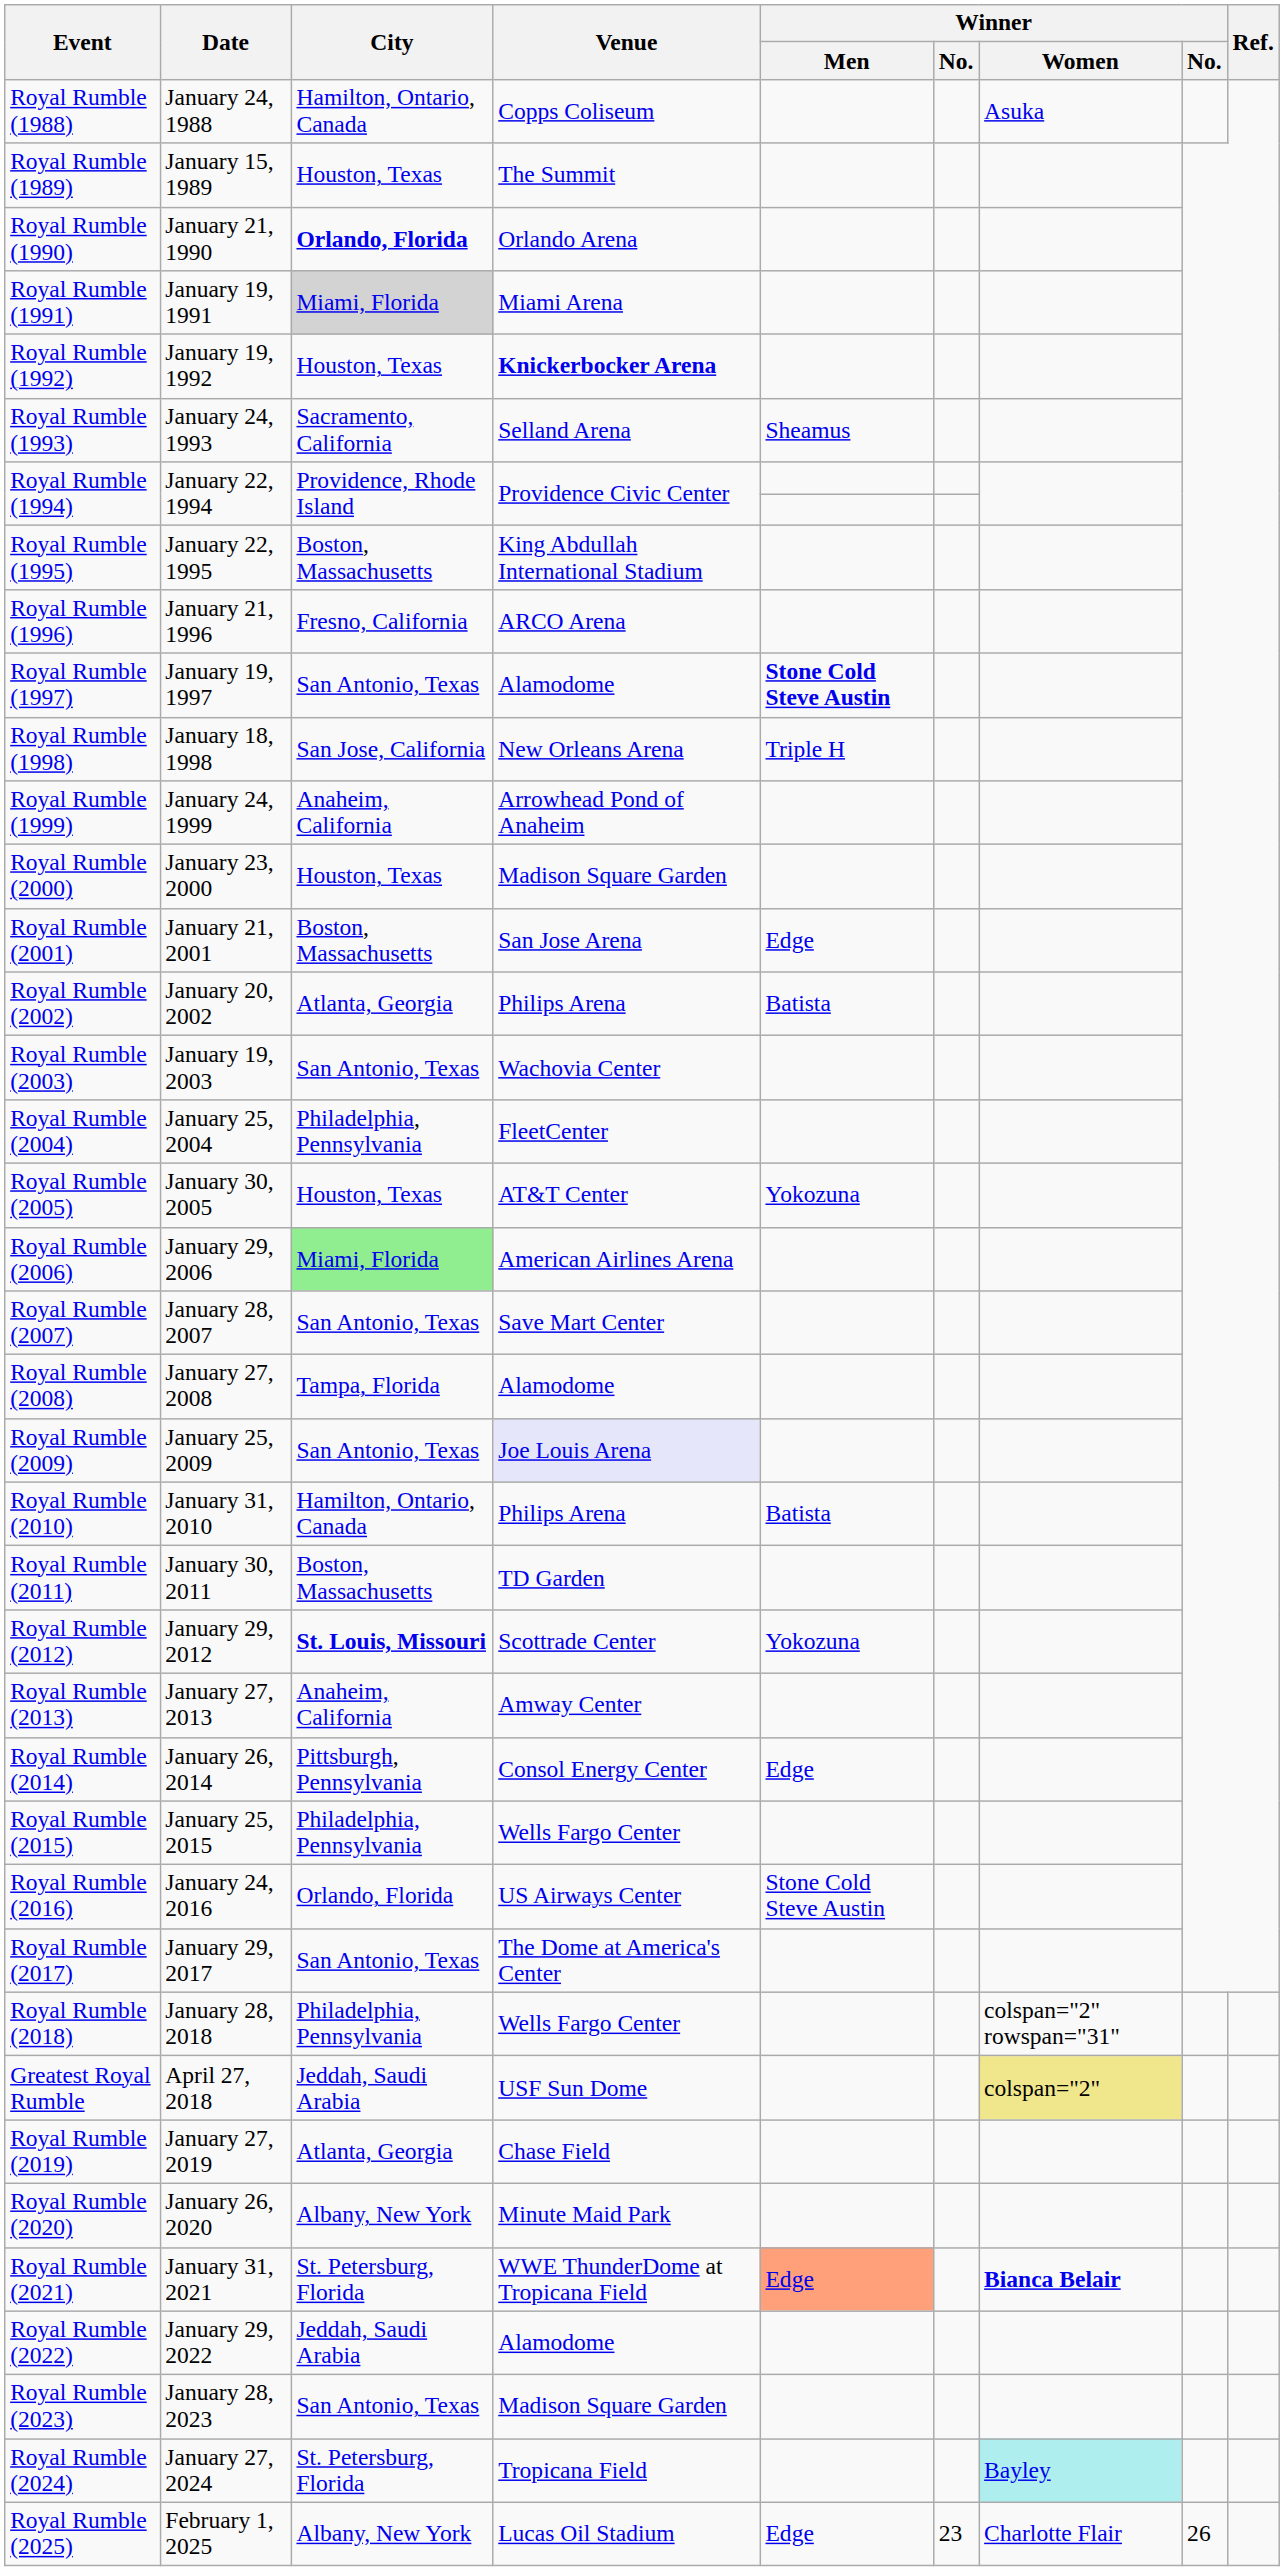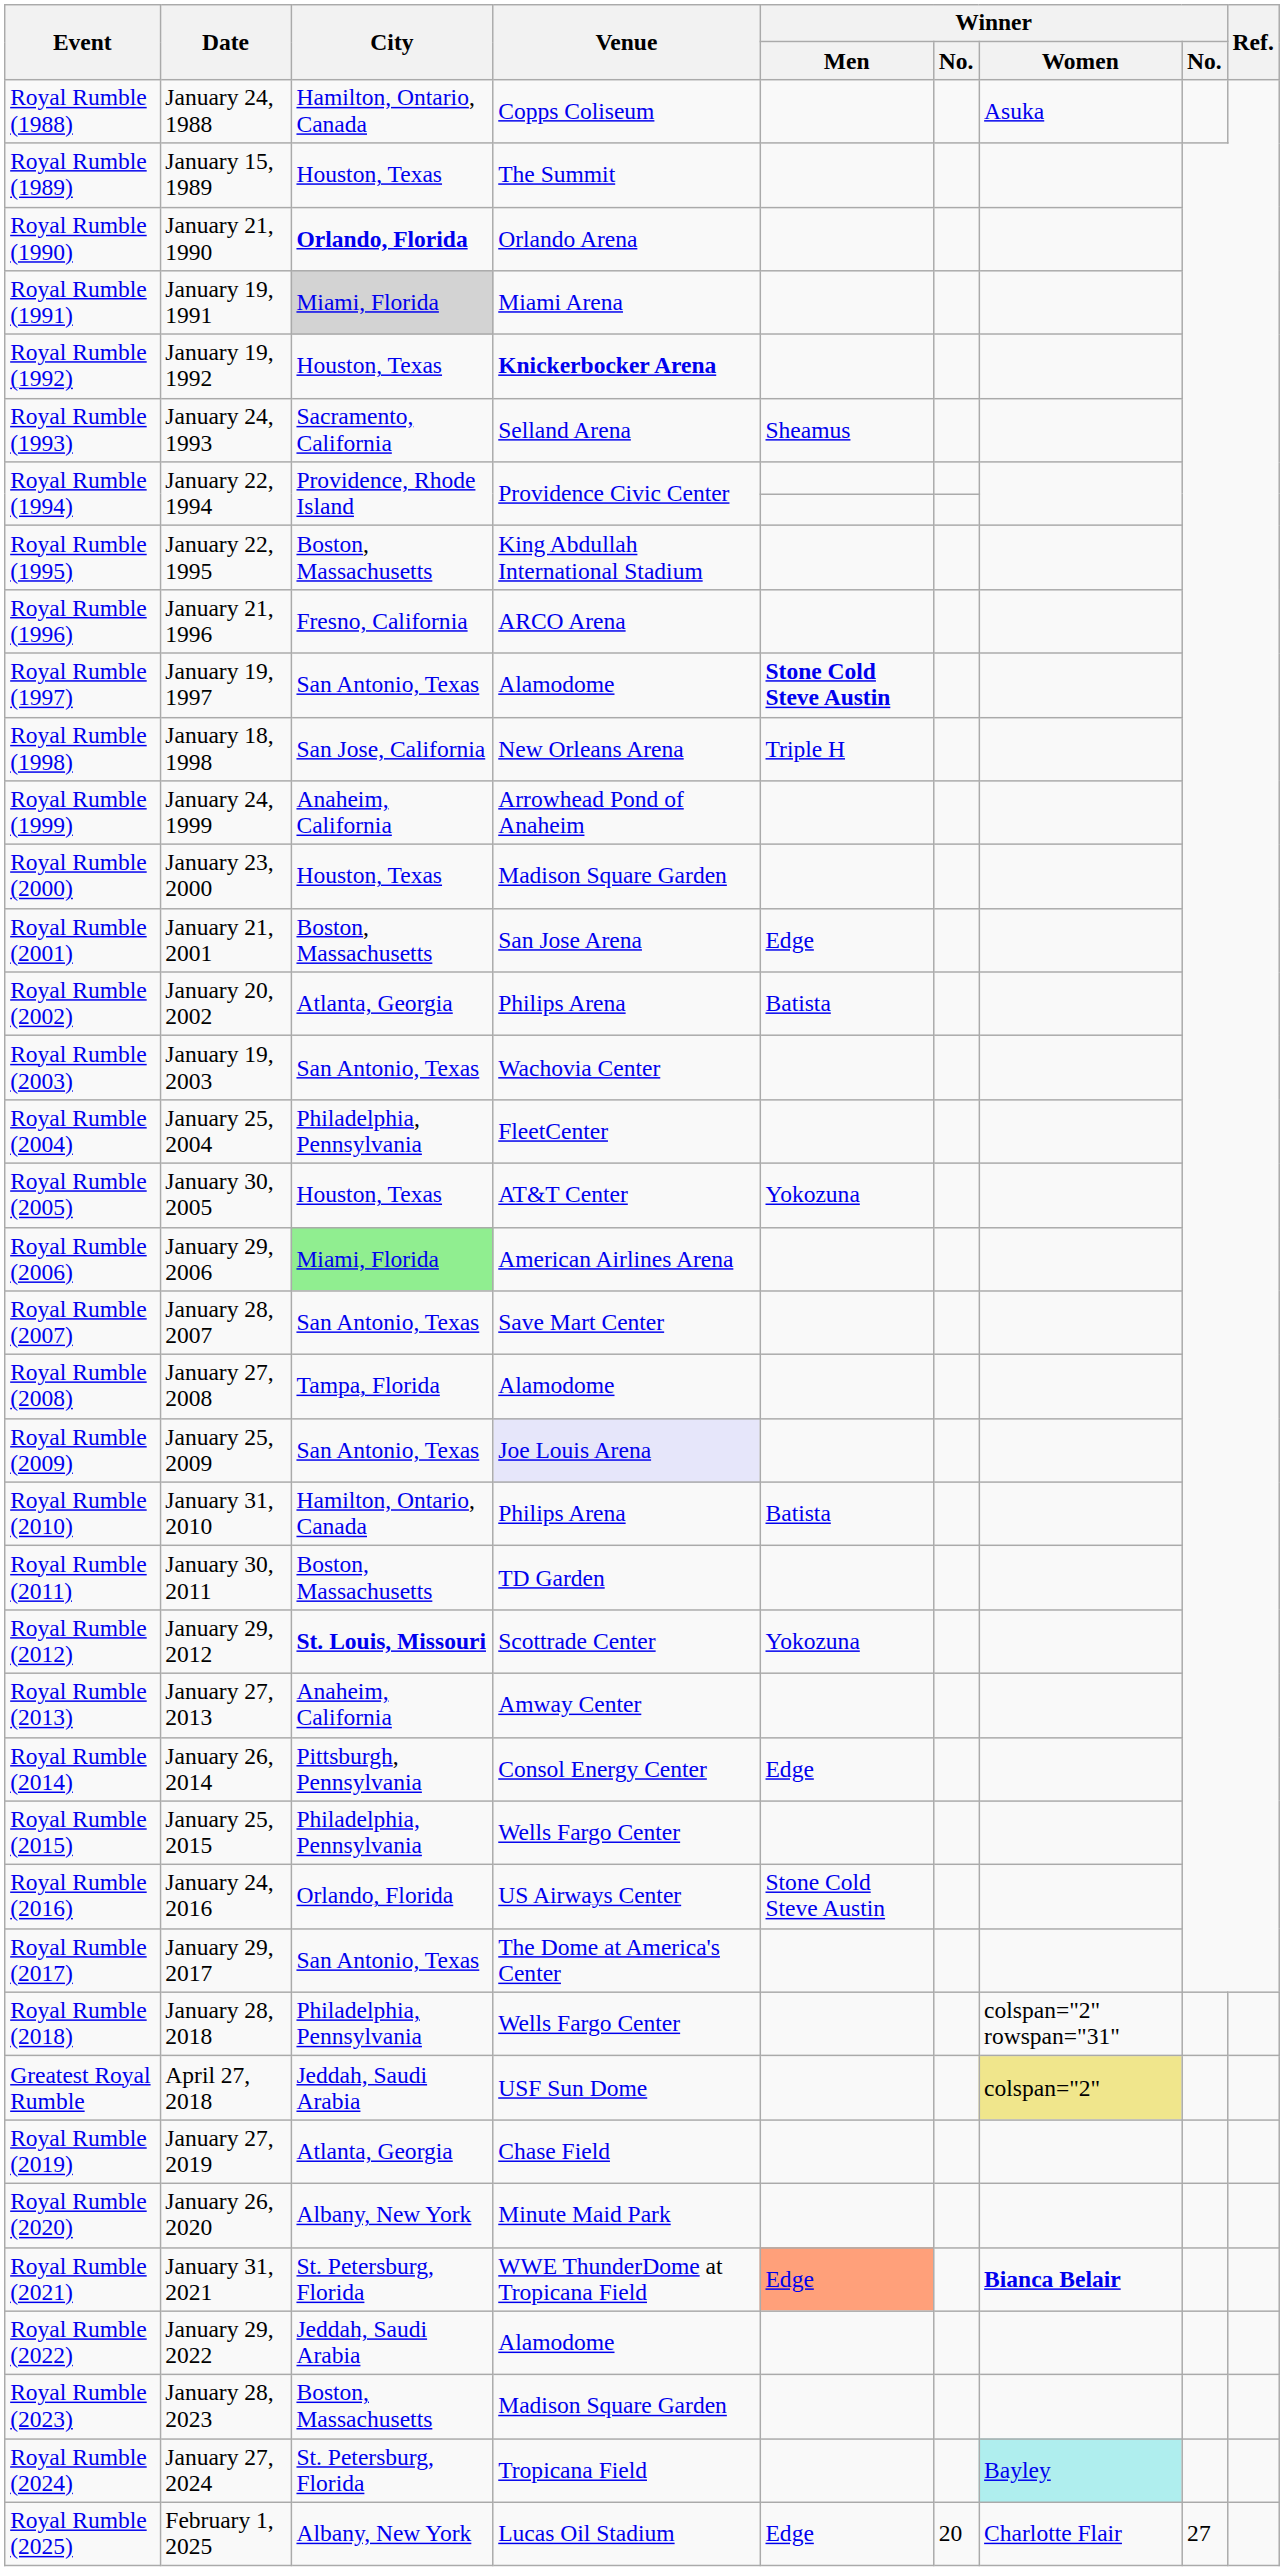Royal Rumble (2023) | City: San Antonio, Texas -> Boston, Massachusetts
Royal Rumble (2025) | column 6: 23 -> 20
Royal Rumble (2025) | column 8: 26 -> 27
